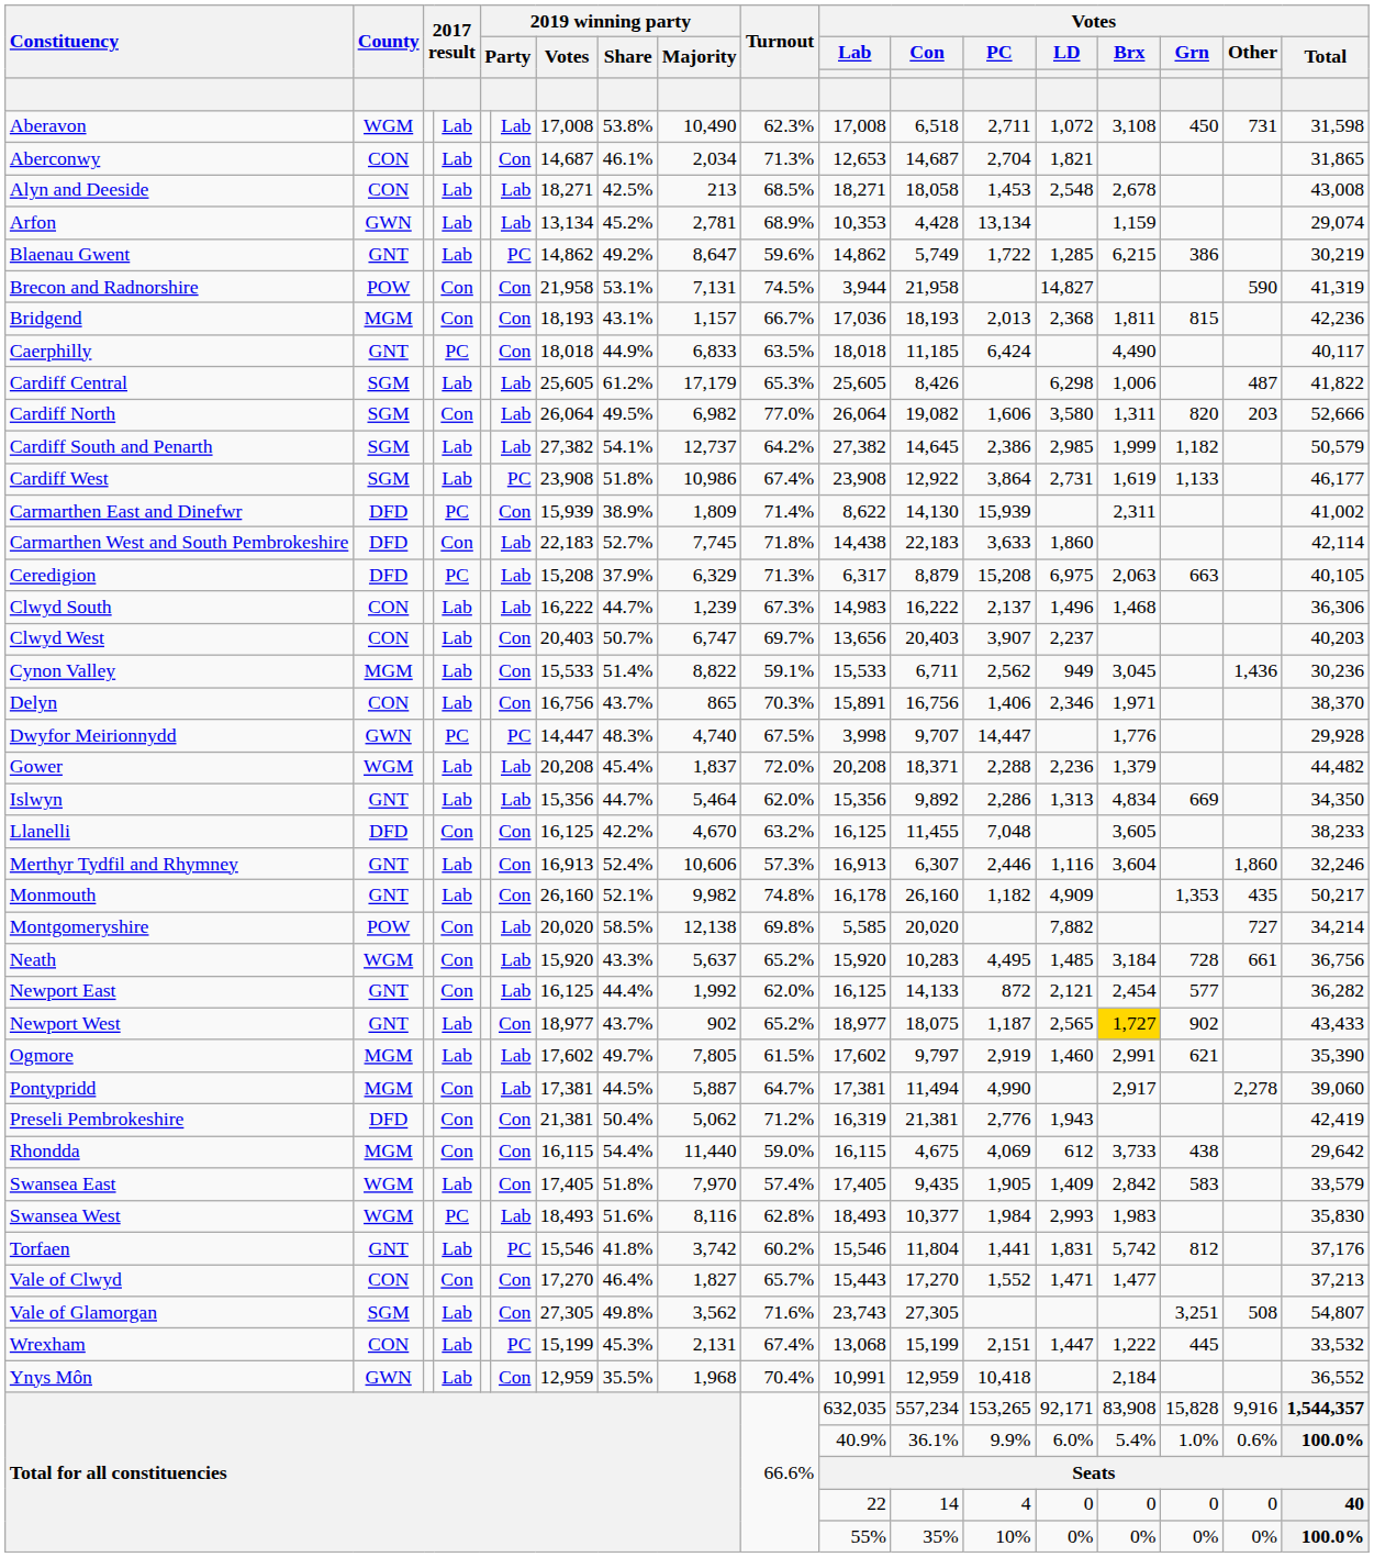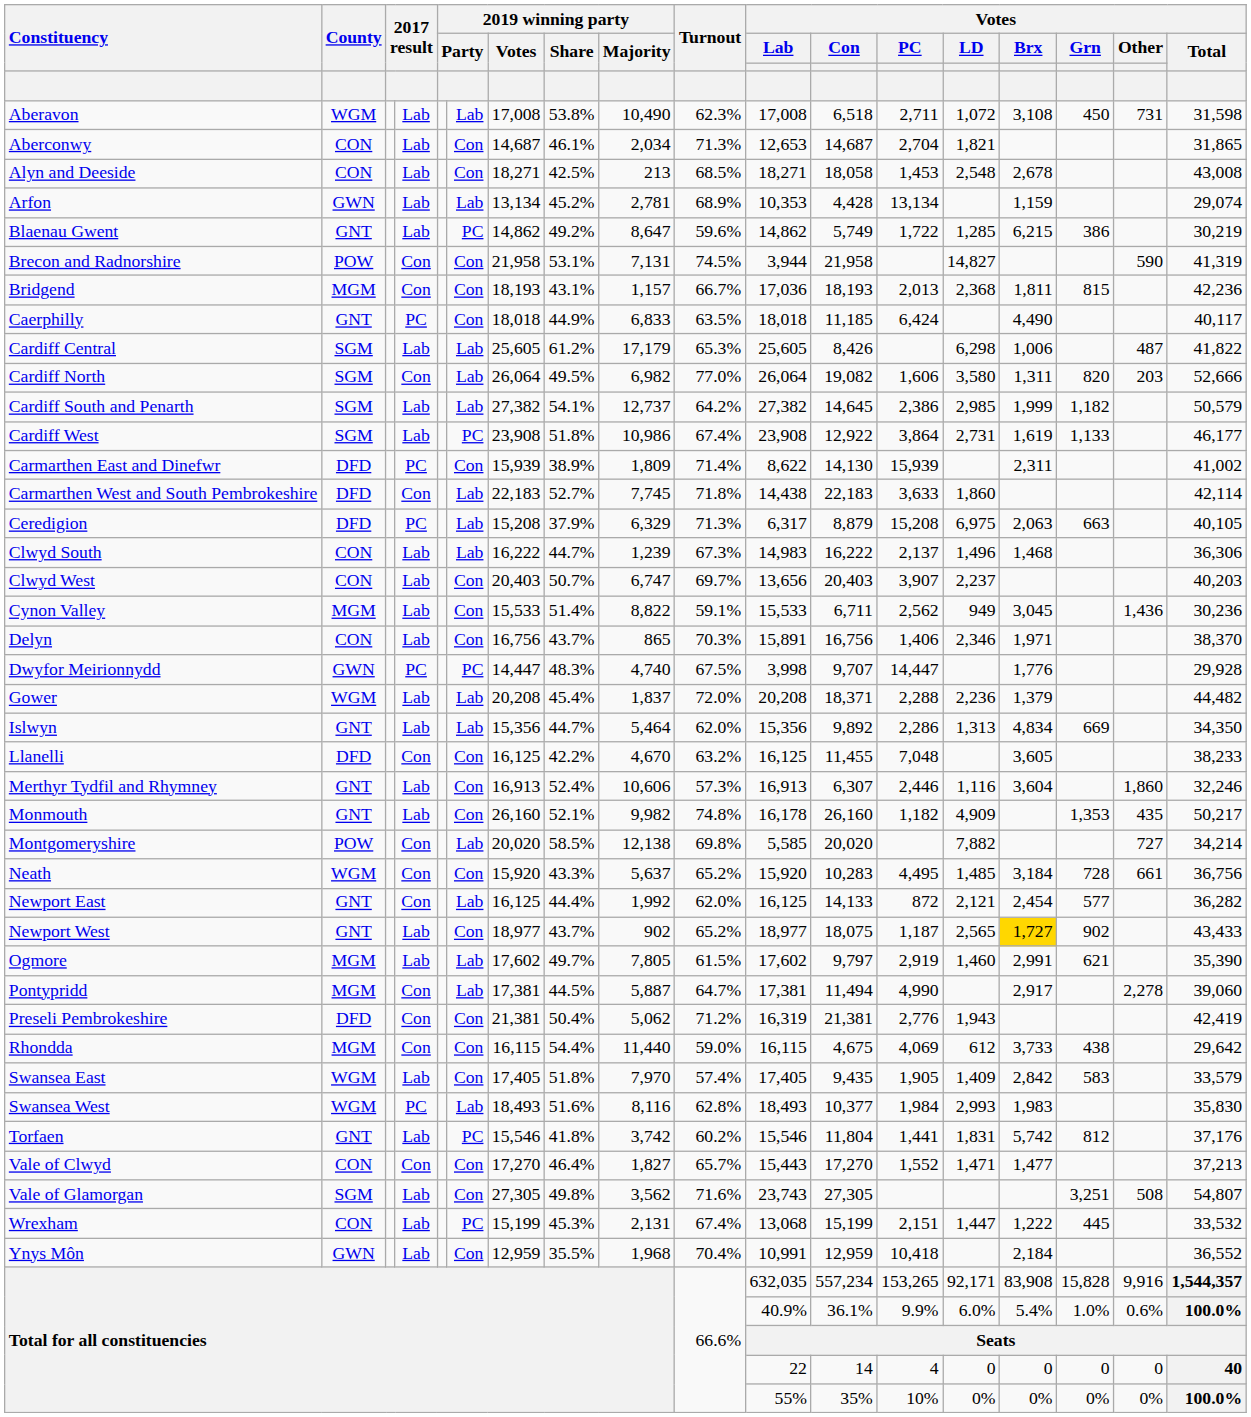Alyn and Deeside | column 6: Lab -> Con
Neath | column 6: Lab -> Con
